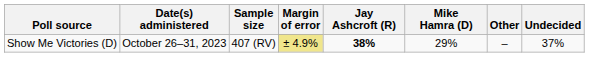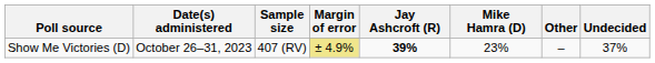Show Me Victories (D) | Jay Ashcroft (R): 38% -> 39%
Show Me Victories (D) | Mike Hamra (D): 29% -> 23%
